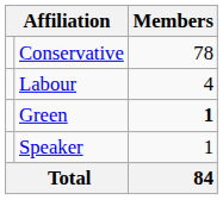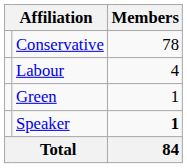Green | Members: bold -> normal
Speaker | Members: normal -> bold
